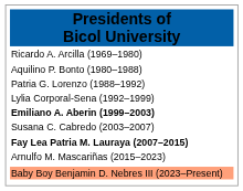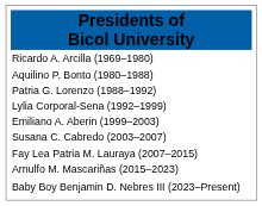row 6 | column 1: bold -> normal
row 8 | column 1: bold -> normal
row 10 | column 1: lightsalmon background -> no background
